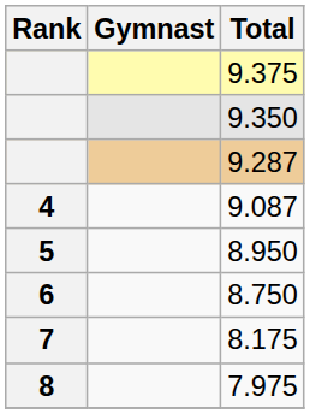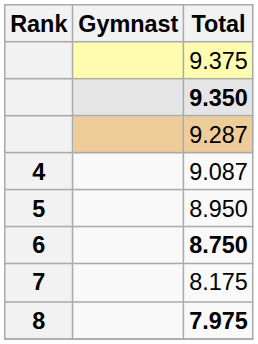9.350 | Total: normal -> bold
8.750 | Total: normal -> bold
7.975 | Total: normal -> bold
